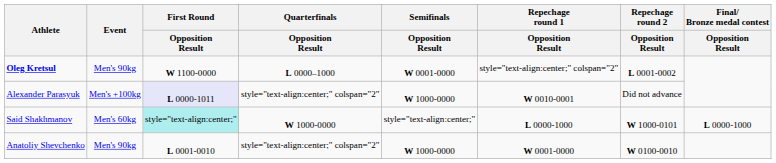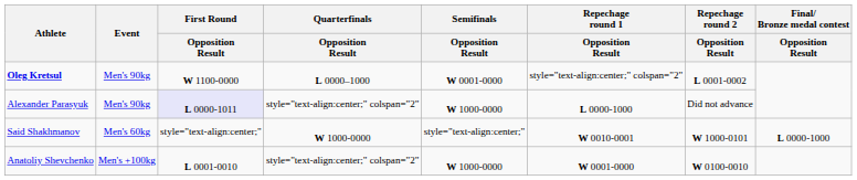Alexander Parasyuk | Event: Men's +100kg -> Men's 90kg
Alexander Parasyuk | Repechage round 1 / Opposition Result: W 0010-0001 -> L 0000-1000
Said Shakhmanov | First Round / Opposition Result: paleturquoise background -> no background
Said Shakhmanov | Repechage round 1 / Opposition Result: L 0000-1000 -> W 0010-0001
Anatoliy Shevchenko | Event: Men's 90kg -> Men's +100kg
